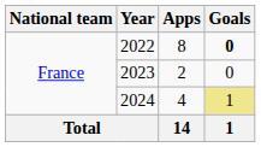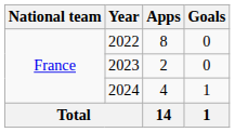2022 | Goals: bold -> normal
2024 | Goals: khaki background -> no background
